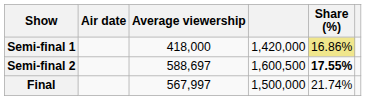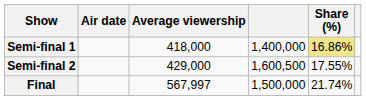Semi-final 1 | column 4: 1,420,000 -> 1,400,000
Semi-final 2 | Average viewership: 588,697 -> 429,000
Semi-final 2 | Share (%): bold -> normal
